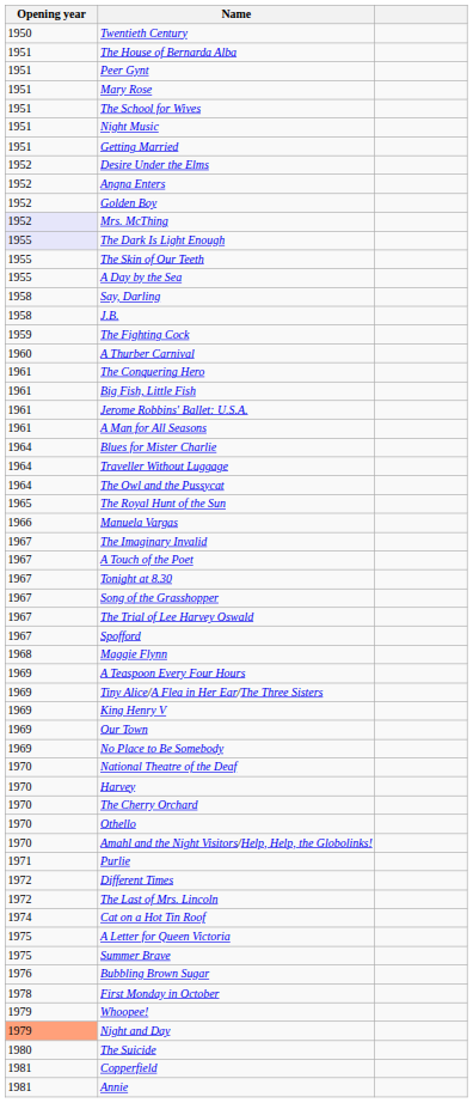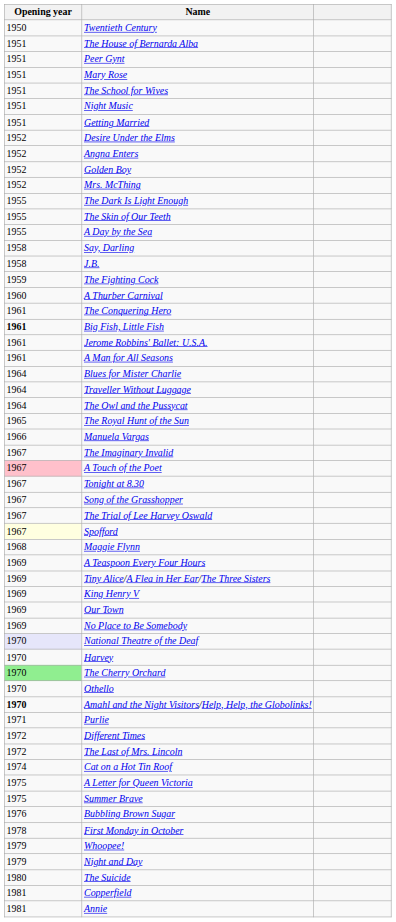Mrs. McThing | Opening year: lavender background -> no background
The Dark Is Light Enough | Opening year: lavender background -> no background
Big Fish, Little Fish | Opening year: normal -> bold
A Touch of the Poet | Opening year: no background -> pink background
Spofford | Opening year: no background -> lightyellow background
National Theatre of the Deaf | Opening year: no background -> lavender background
The Cherry Orchard | Opening year: no background -> lightgreen background
Amahl and the Night Visitors/Help, Help, the Globolinks! | Opening year: normal -> bold
Night and Day | Opening year: lightsalmon background -> no background
